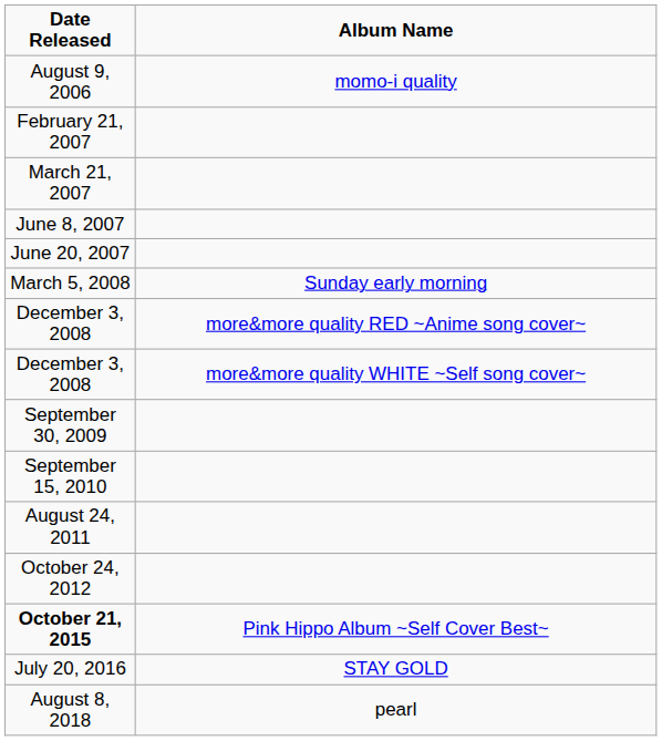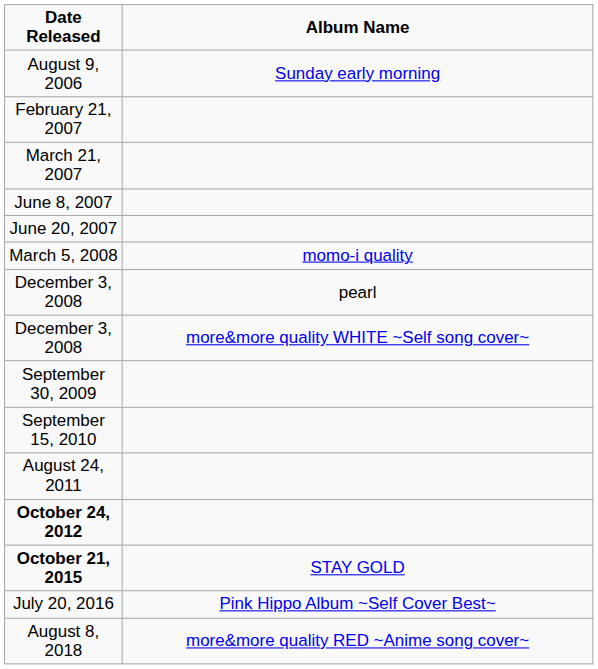row 2 | Album Name: momo-i quality -> Sunday early morning
row 7 | Album Name: Sunday early morning -> momo-i quality
row 8 | Album Name: more&more quality RED ~Anime song cover~ -> pearl
row 13 | Date Released: normal -> bold
row 14 | Album Name: Pink Hippo Album ~Self Cover Best~ -> STAY GOLD
row 15 | Album Name: STAY GOLD -> Pink Hippo Album ~Self Cover Best~
row 16 | Album Name: pearl -> more&more quality RED ~Anime song cover~
